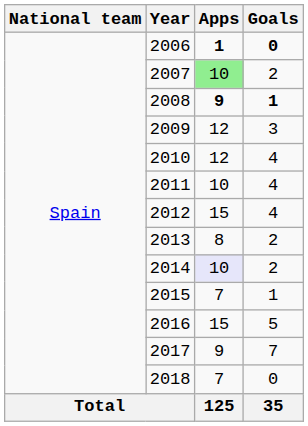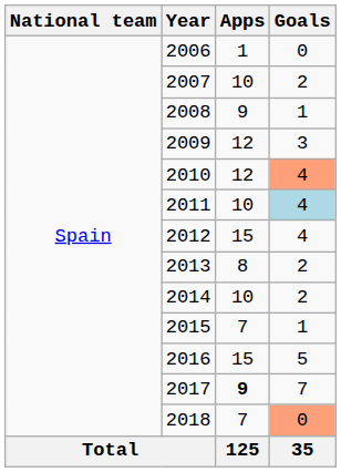2006 | Apps: bold -> normal
2006 | Goals: bold -> normal
2007 | Apps: lightgreen background -> no background
2008 | Apps: bold -> normal
2008 | Goals: bold -> normal
2010 | Goals: no background -> lightsalmon background
2011 | Goals: no background -> lightblue background
2014 | Apps: lavender background -> no background
2017 | Apps: normal -> bold
2018 | Goals: no background -> lightsalmon background
